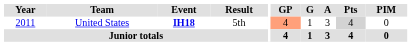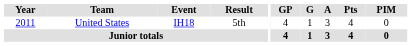United States | Event: bold -> normal
United States | GP: lightsalmon background -> no background
United States | Pts: lightgrey background -> no background
